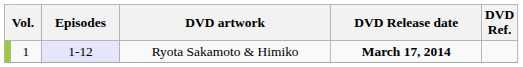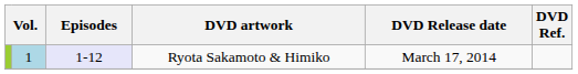Ryota Sakamoto & Himiko | column 2: no background -> lightblue background
Ryota Sakamoto & Himiko | DVD Release date: bold -> normal
